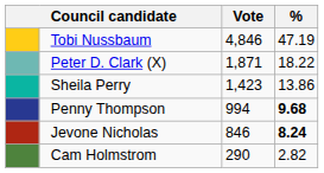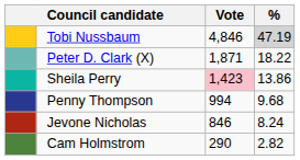Tobi Nussbaum | %: no background -> lightgrey background
Sheila Perry | Vote: no background -> pink background
Penny Thompson | %: bold -> normal
Jevone Nicholas | %: bold -> normal
